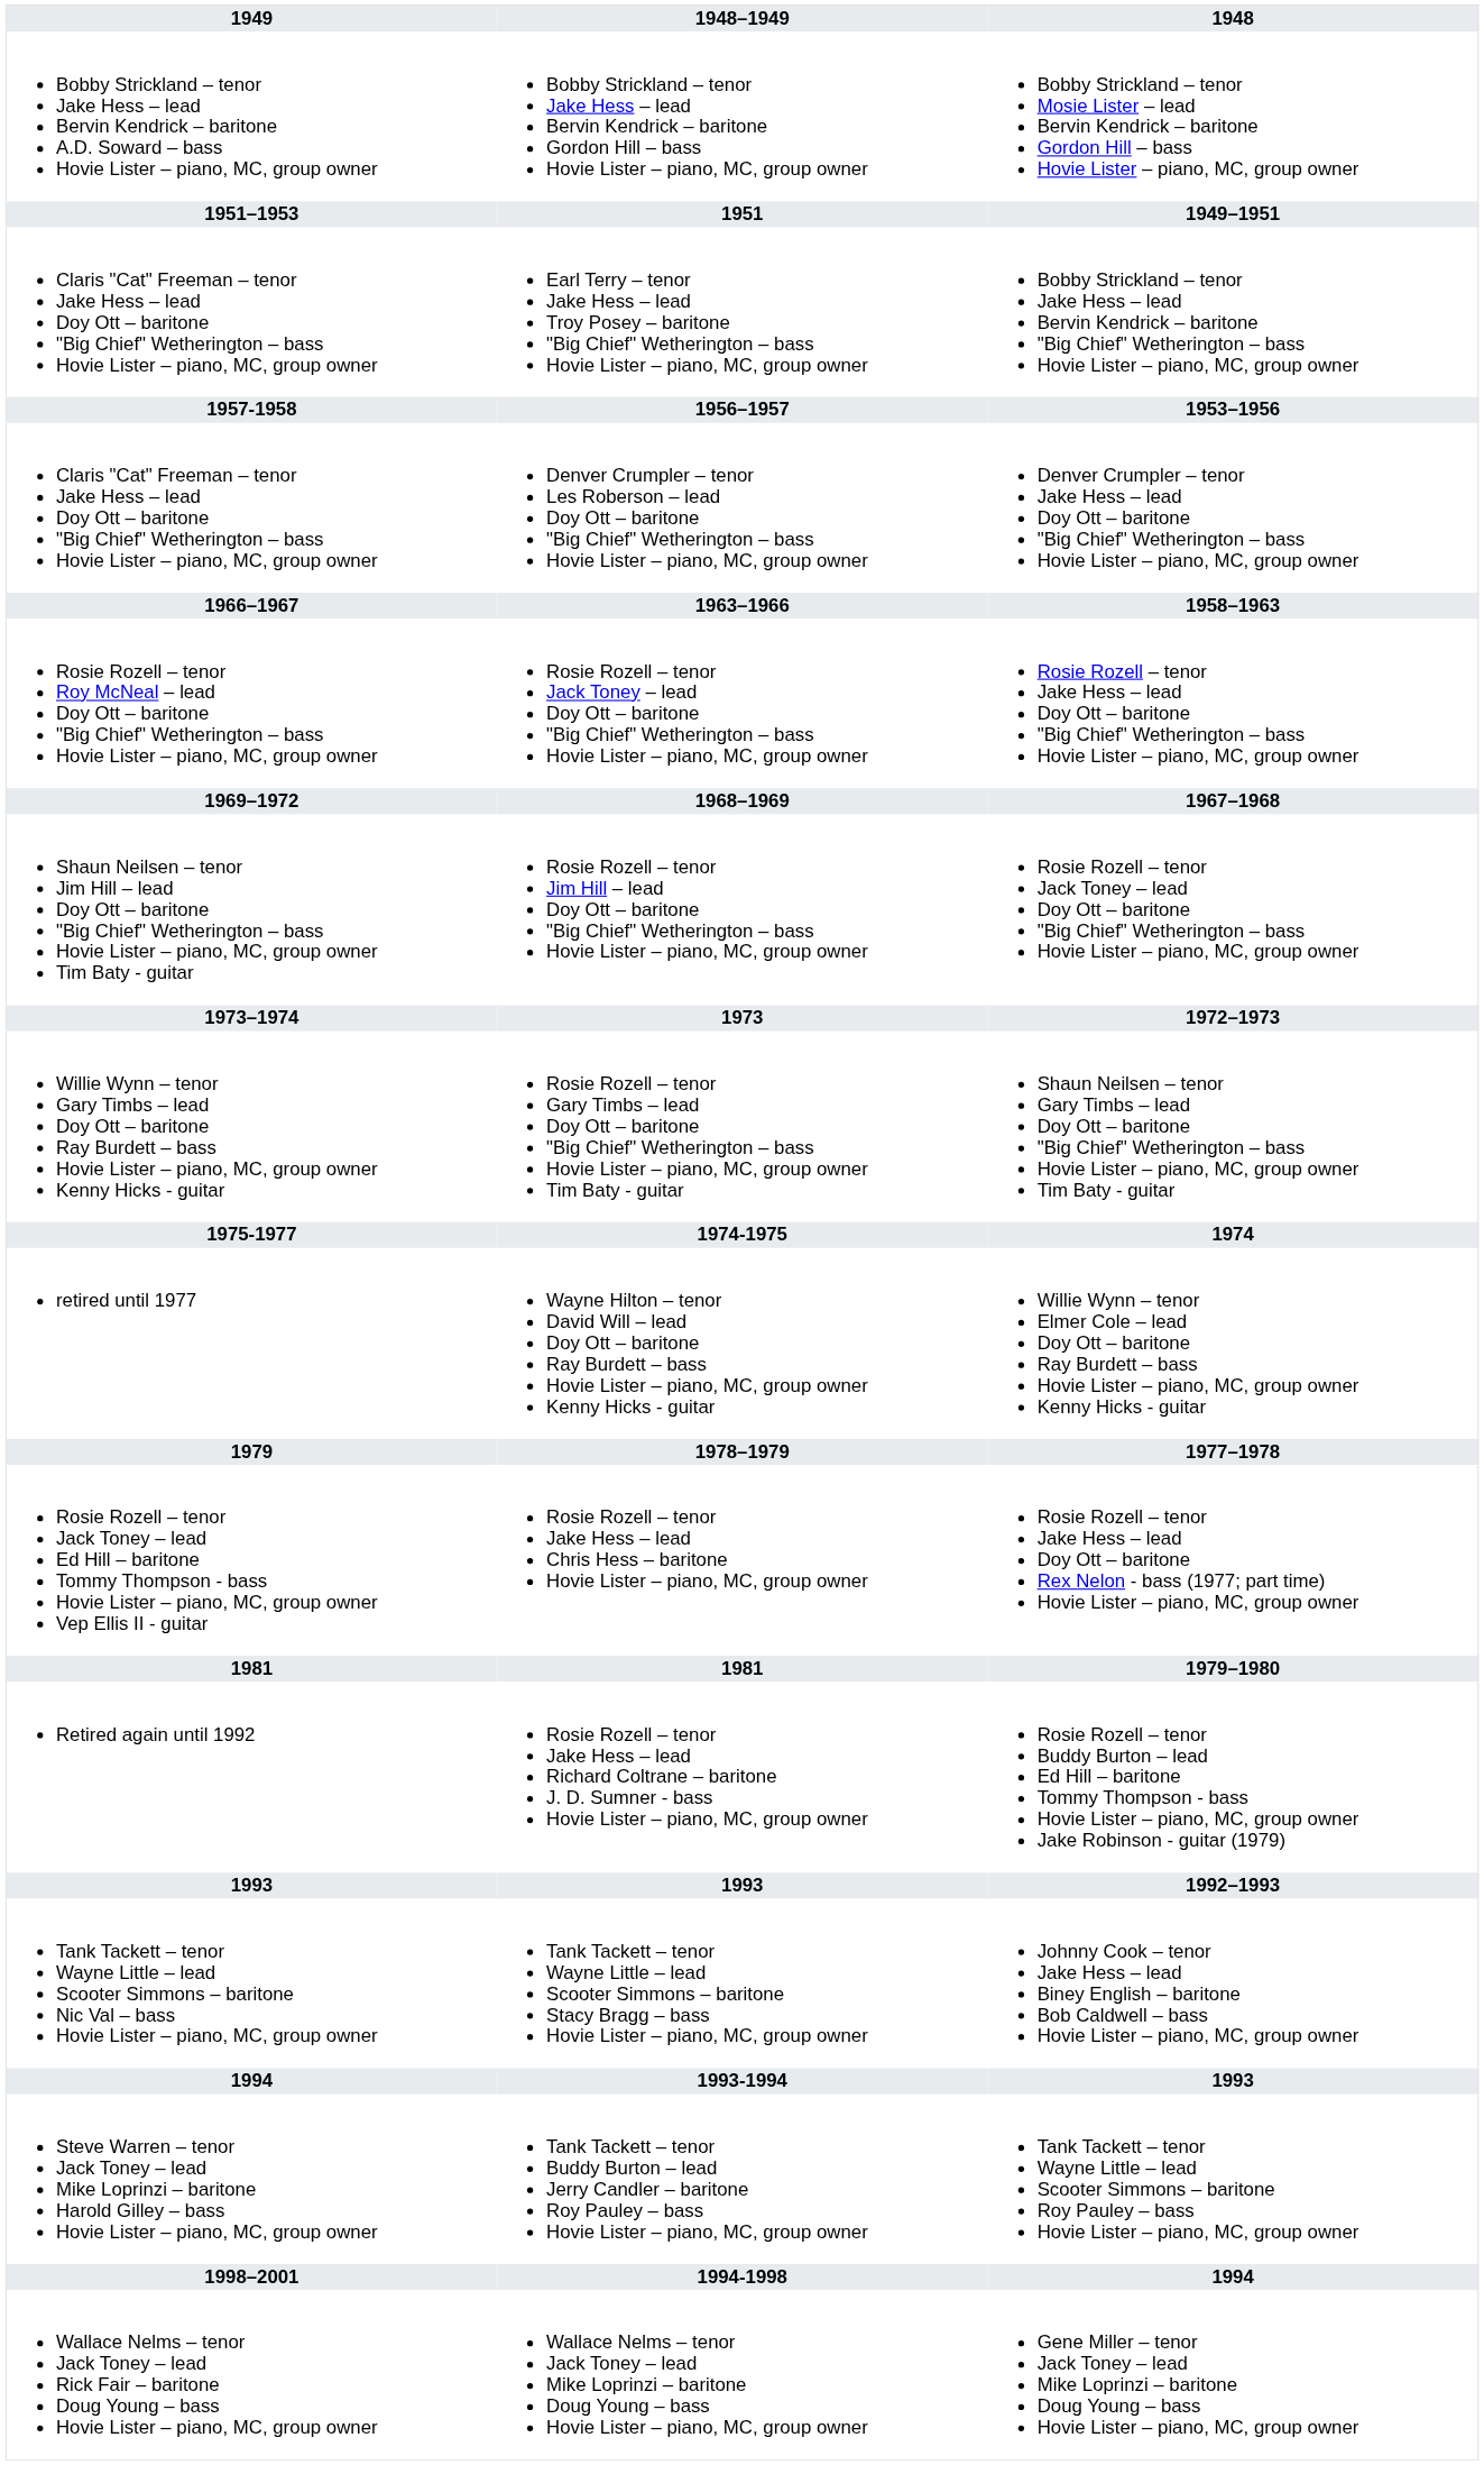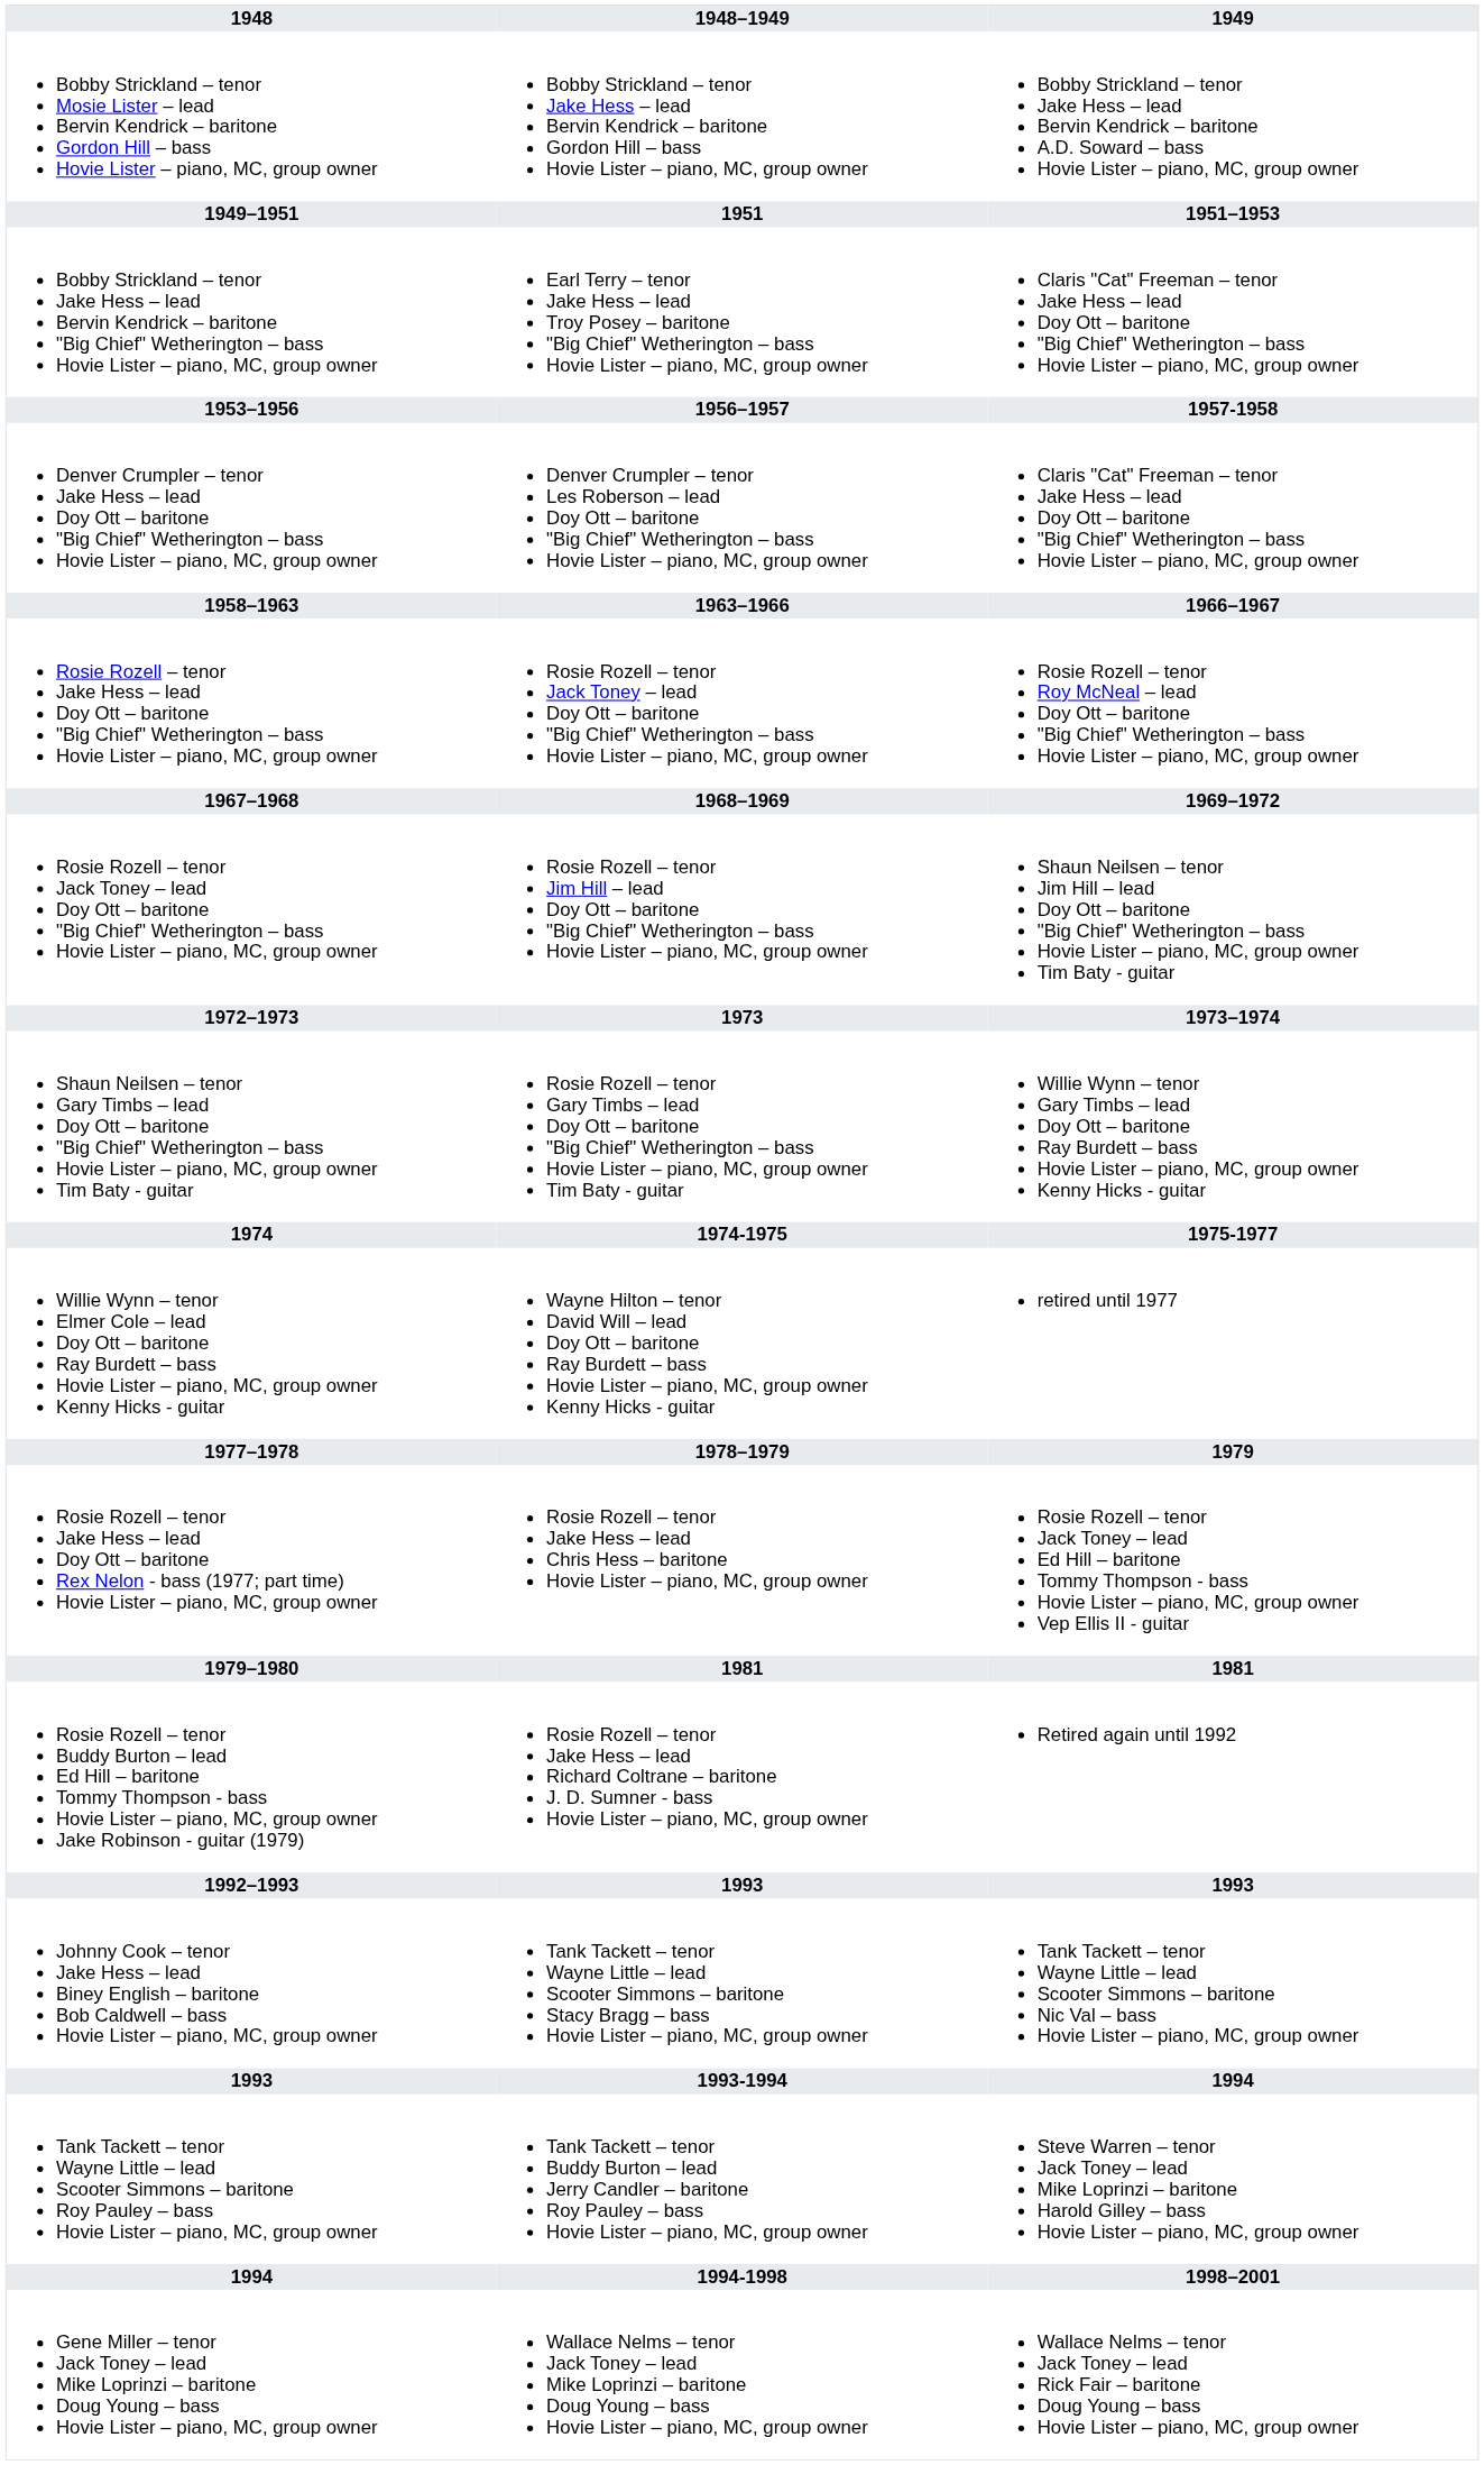columns swapped: 1948 <-> 1949
